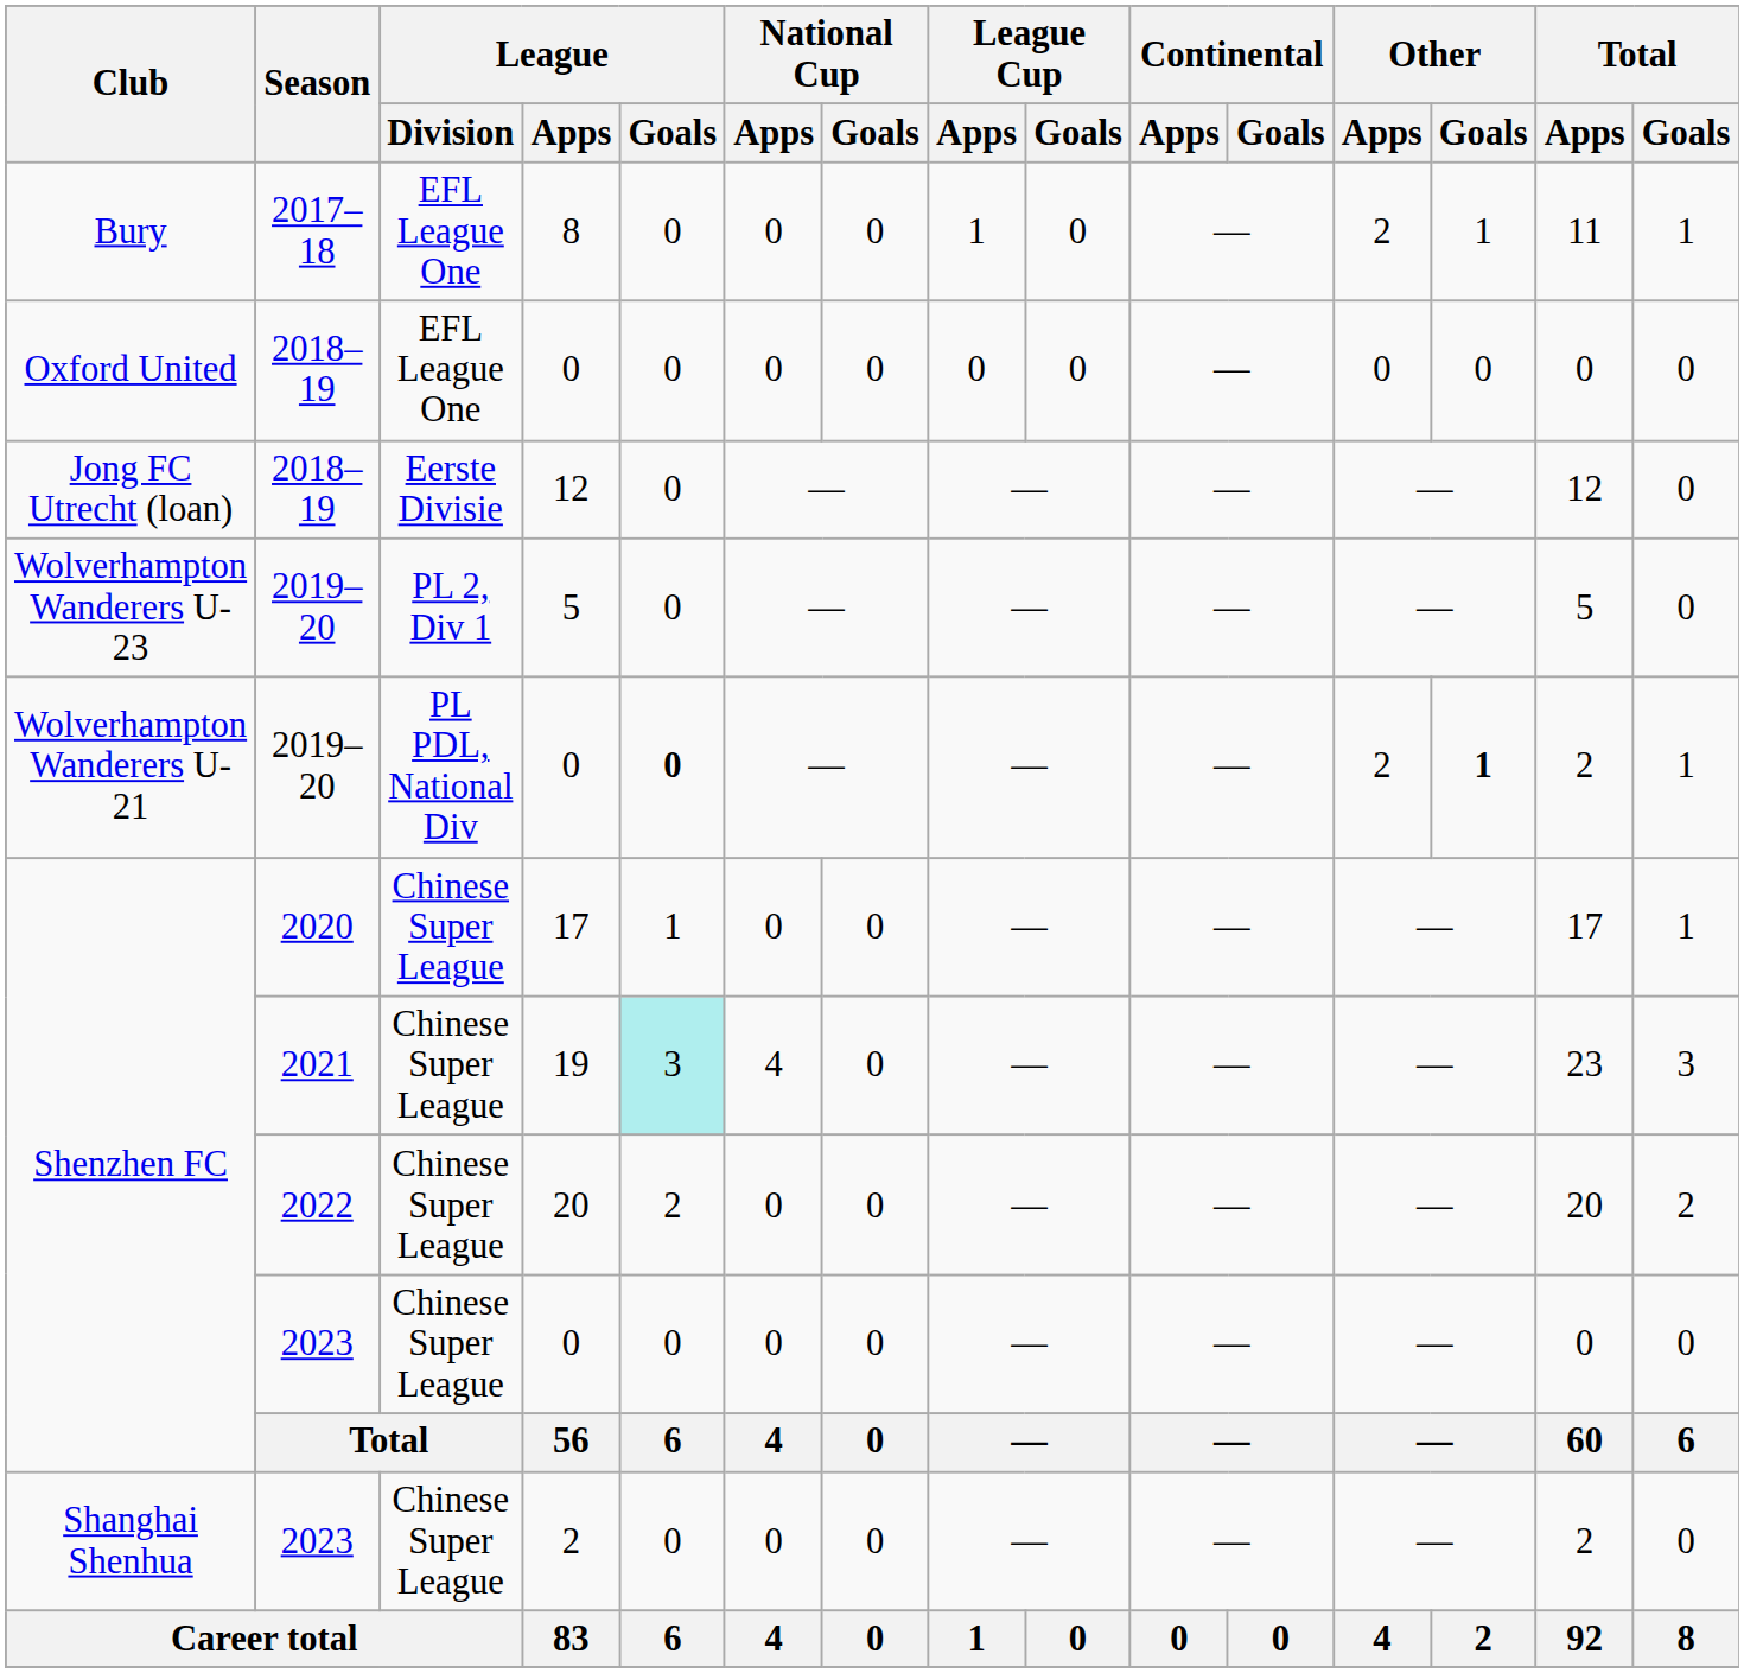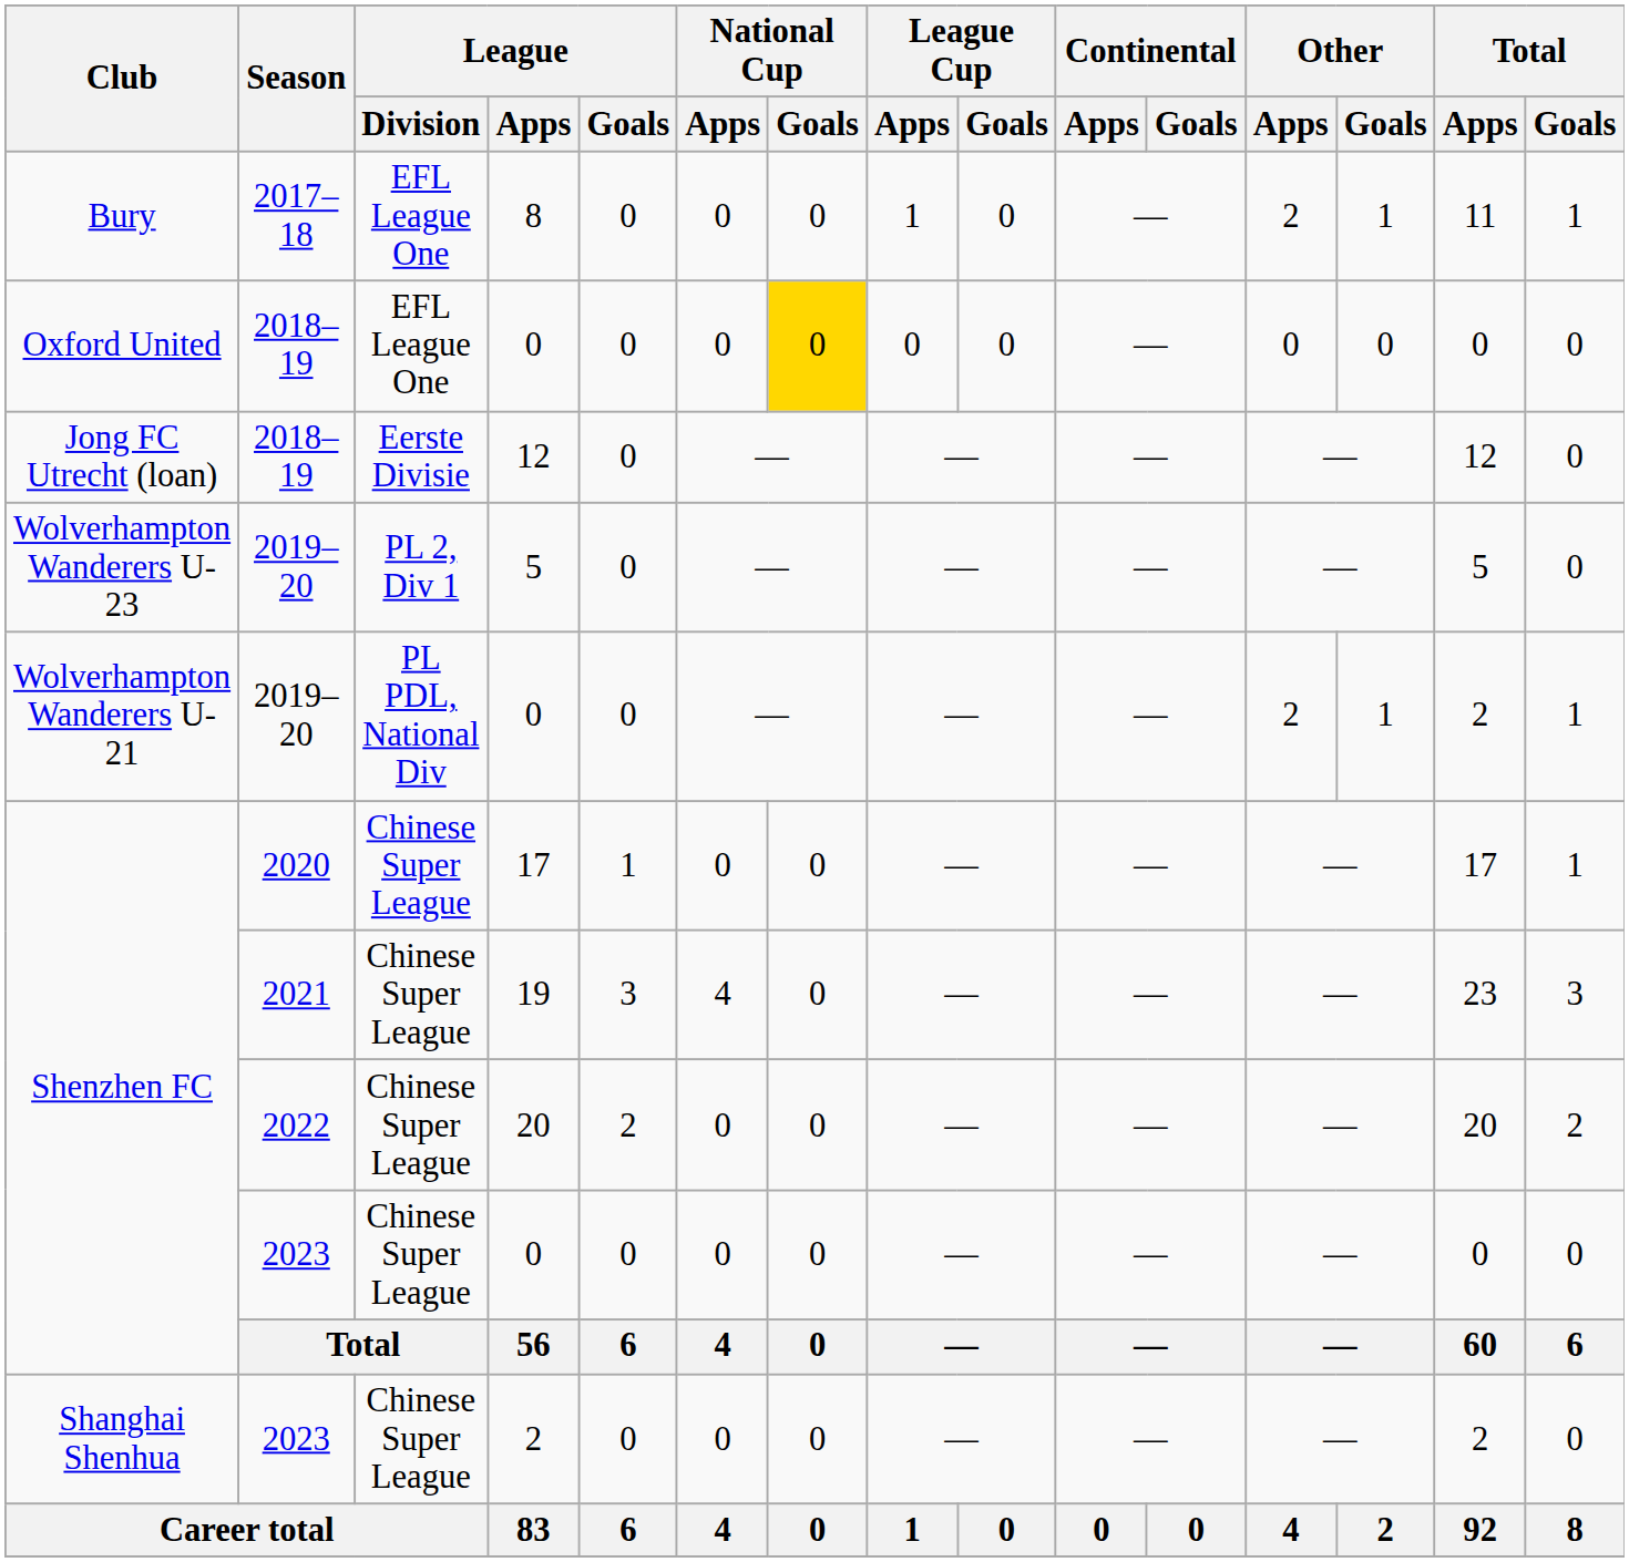Oxford United / 0 | National Cup / Goals: no background -> gold background
Wolverhampton Wanderers U-21 / 0 | League / Goals: bold -> normal
Wolverhampton Wanderers U-21 / 0 | Other / Goals: bold -> normal
19 | League / Goals: paleturquoise background -> no background
